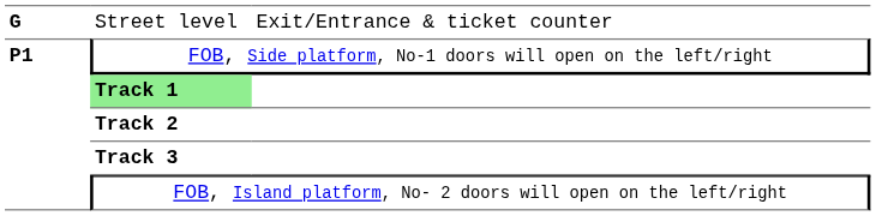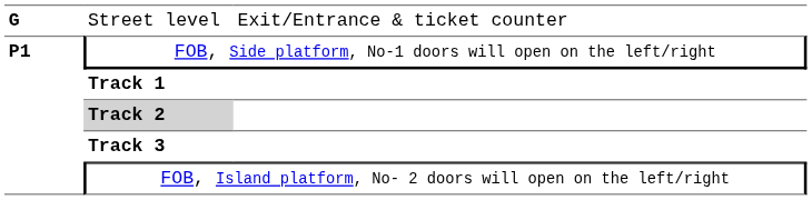Track 1 | column 2: lightgreen background -> no background
Track 2 | column 2: no background -> lightgrey background
